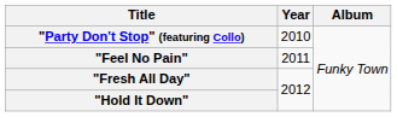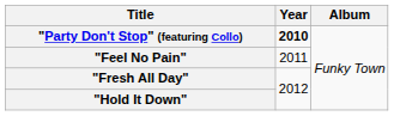"Party Don't Stop" (featuring Collo) | Year: normal -> bold
